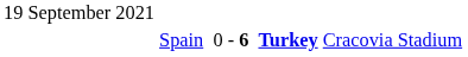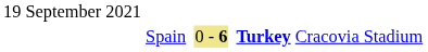Spain | column 3: no background -> khaki background
